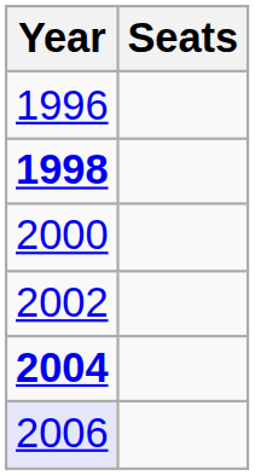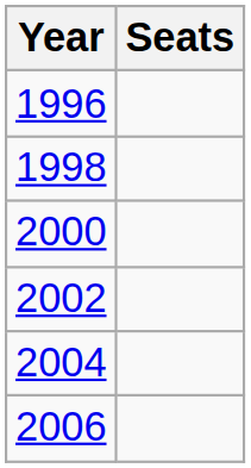1998 | Year: bold -> normal
2004 | Year: bold -> normal
2006 | Year: lavender background -> no background
